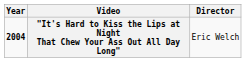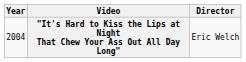row 2 | Year: bold -> normal
